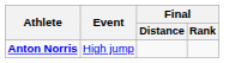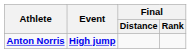Anton Norris | Event: normal -> bold
